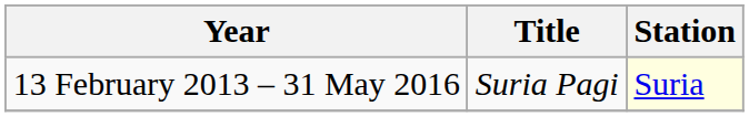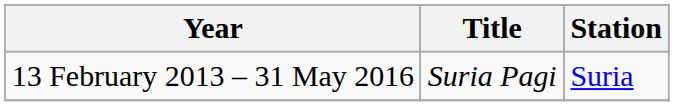13 February 2013 – 31 May 2016 | Station: lightyellow background -> no background
